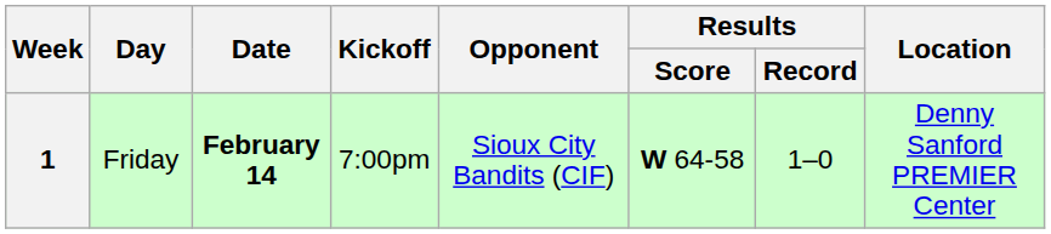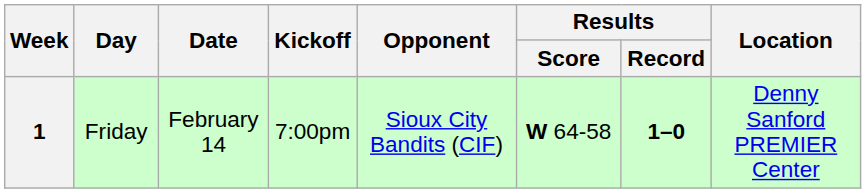1 | Date: bold -> normal
1 | Results / Record: normal -> bold
